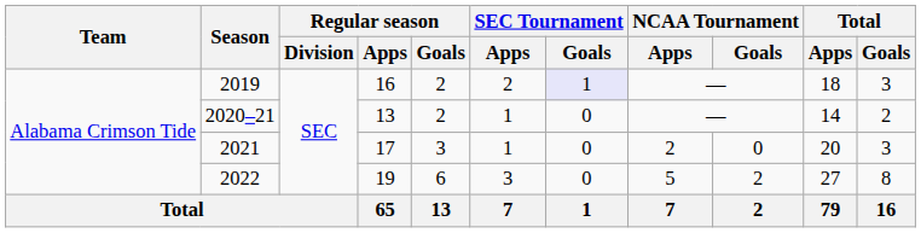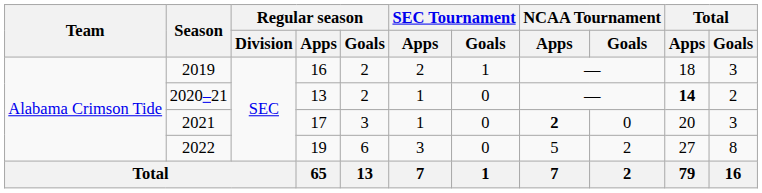2019 | SEC Tournament / Goals: lavender background -> no background
2020–21 | Total / Apps: normal -> bold
2021 | NCAA Tournament / Apps: normal -> bold
